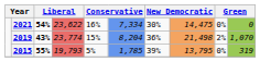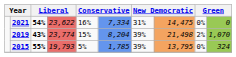2021 | column 7: 30% -> 31%
2019 | column 7: 36% -> 39%
2015 | column 10: 319 -> 324
